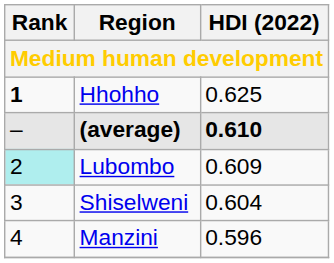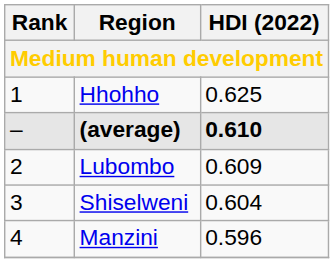Hhohho | Rank: bold -> normal
Lubombo | Rank: paleturquoise background -> no background
